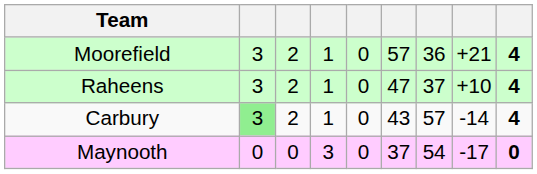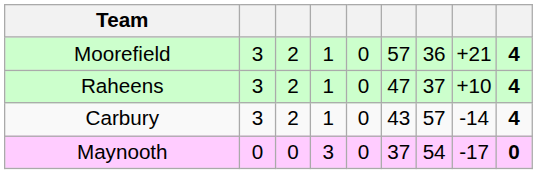Carbury | column 2: lightgreen background -> no background
